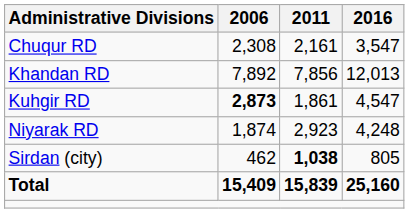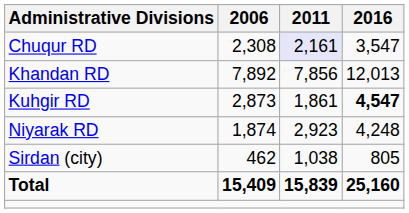Chuqur RD | 2011: no background -> lavender background
Kuhgir RD | 2006: bold -> normal
Kuhgir RD | 2016: normal -> bold
Sirdan (city) | 2011: bold -> normal
